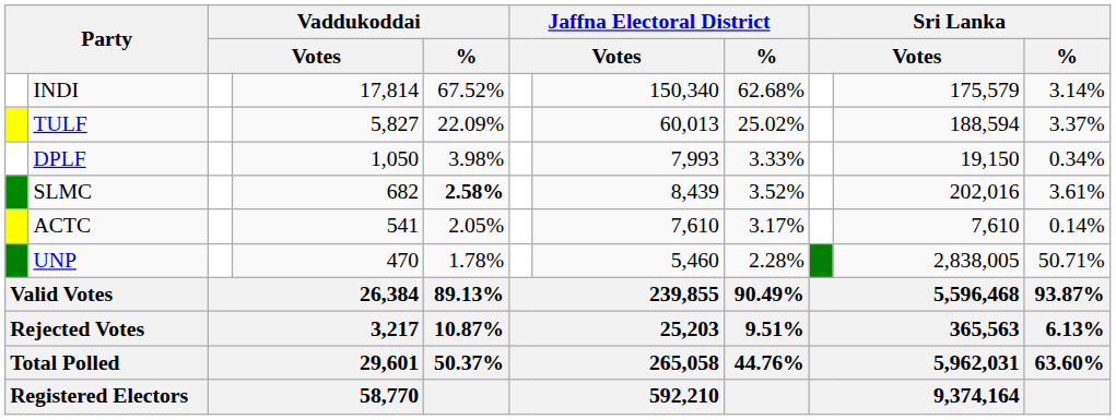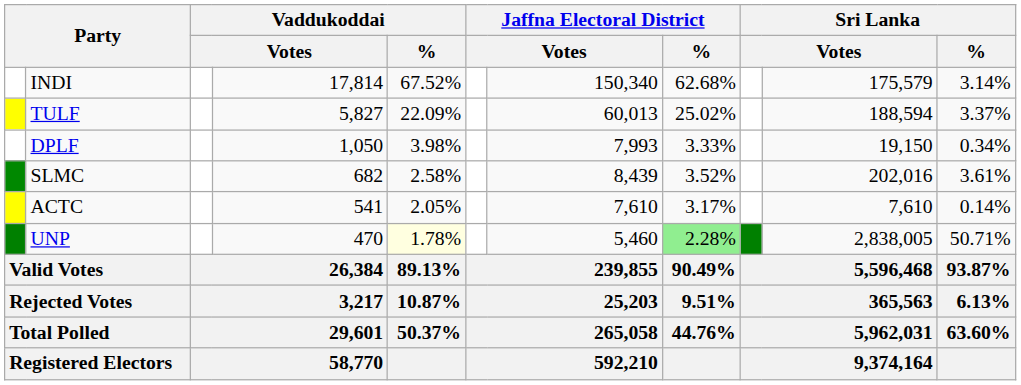SLMC | Vaddukoddai / %: bold -> normal
UNP | Vaddukoddai / %: no background -> lightyellow background
UNP | Jaffna Electoral District / %: no background -> lightgreen background
